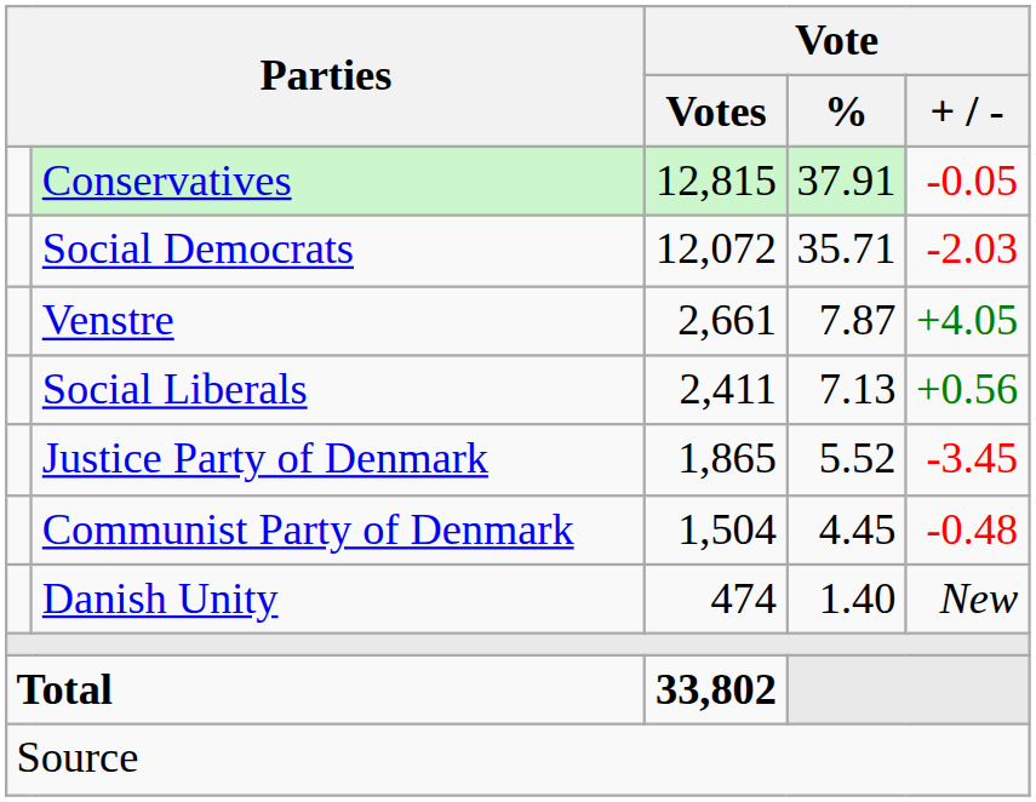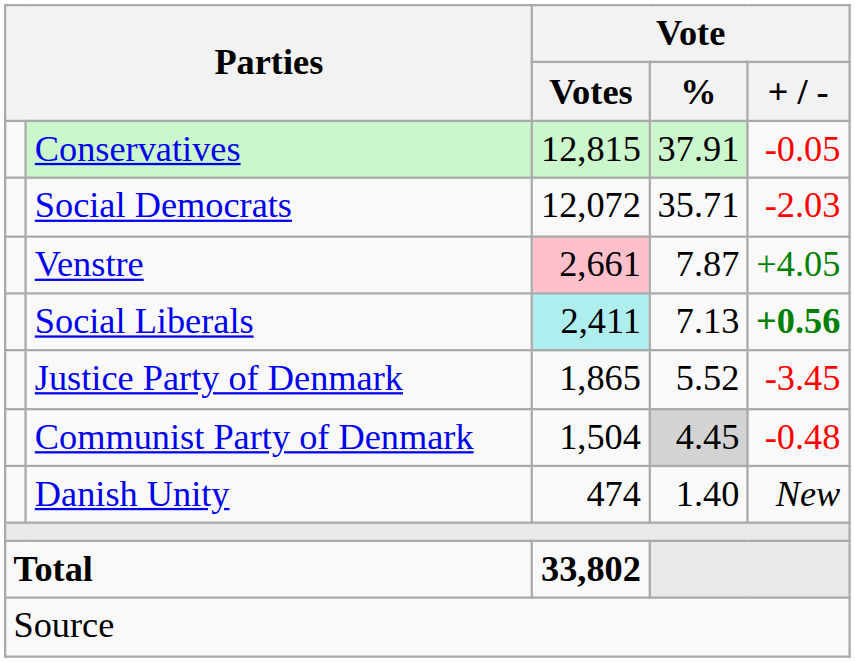Venstre | Vote / Votes: no background -> pink background
Social Liberals | Vote / Votes: no background -> paleturquoise background
Social Liberals | Vote / + / -: normal -> bold
Communist Party of Denmark | Vote / %: no background -> lightgrey background
